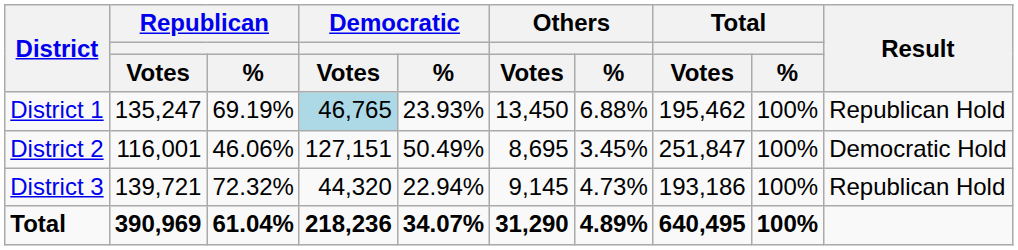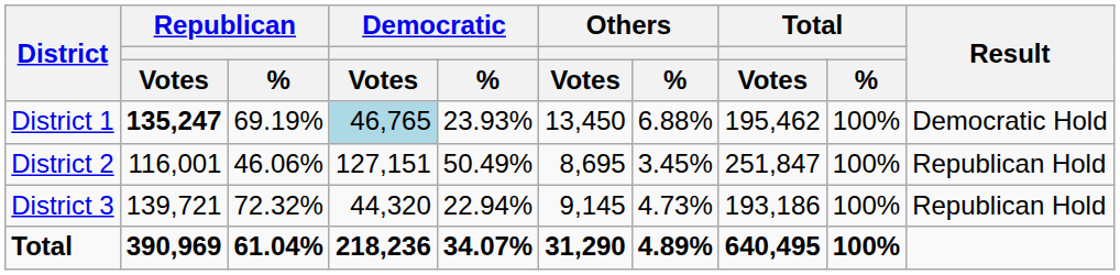District 1 | Republican / Votes: normal -> bold
District 1 | Result: Republican Hold -> Democratic Hold
District 2 | Result: Democratic Hold -> Republican Hold
